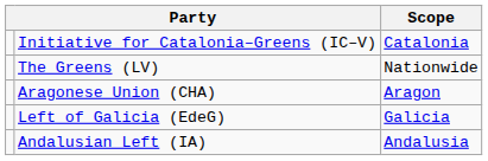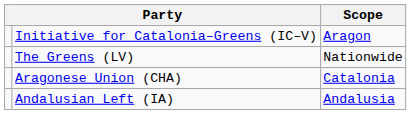Initiative for Catalonia–Greens (IC–V) | Scope: Catalonia -> Aragon
Aragonese Union (CHA) | Scope: Aragon -> Catalonia
- row: Left of Galicia (EdeG) | Galicia
